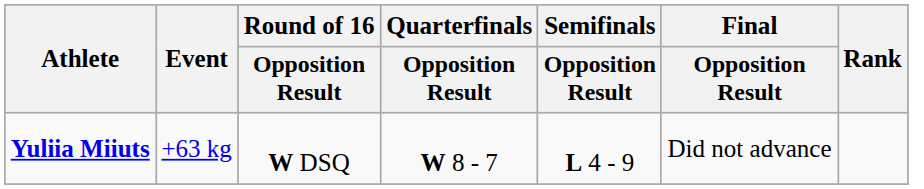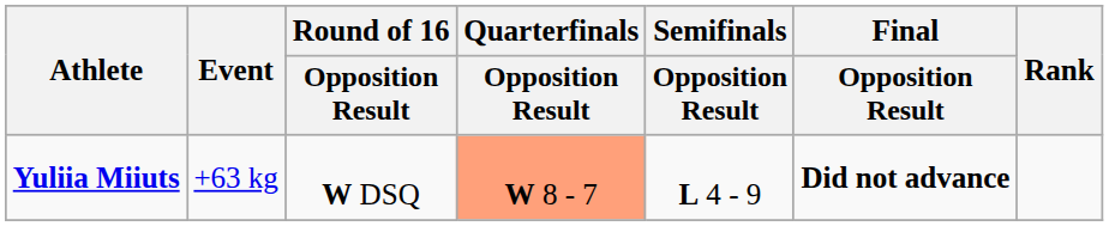Yuliia Miiuts | Quarterfinals / Opposition Result: no background -> lightsalmon background
Yuliia Miiuts | Final / Opposition Result: normal -> bold
